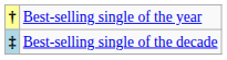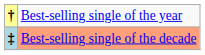‡ | column 2: no background -> lightsalmon background
